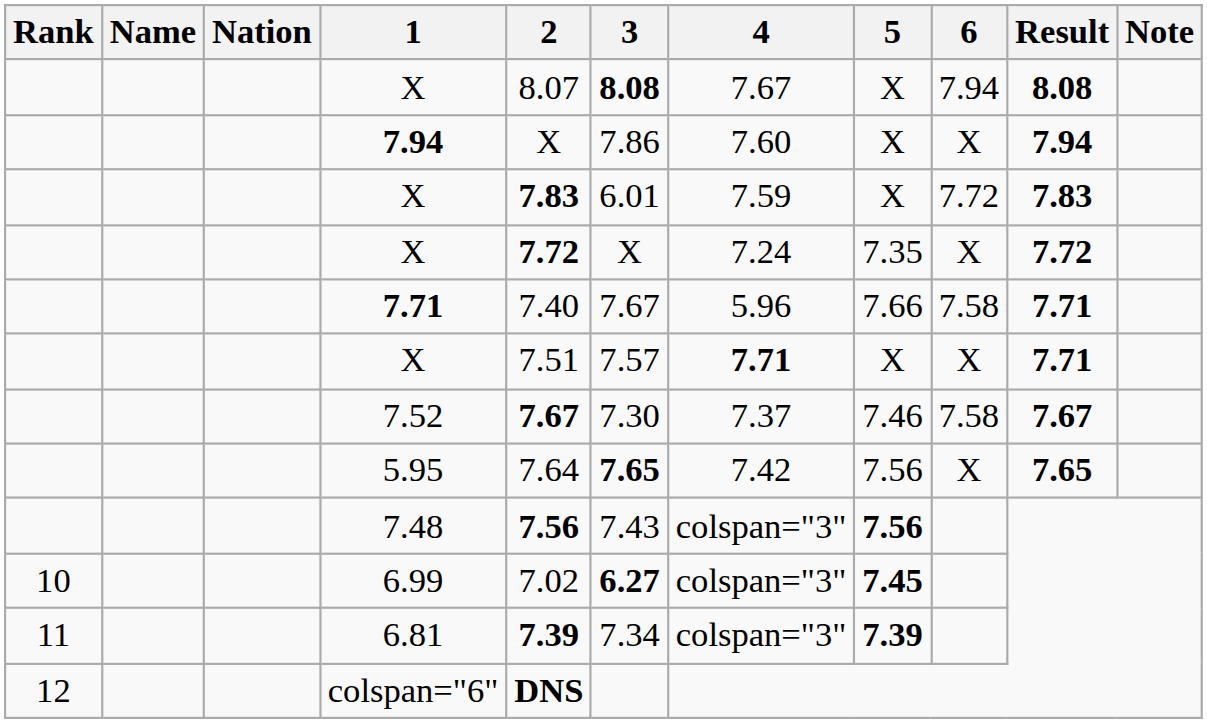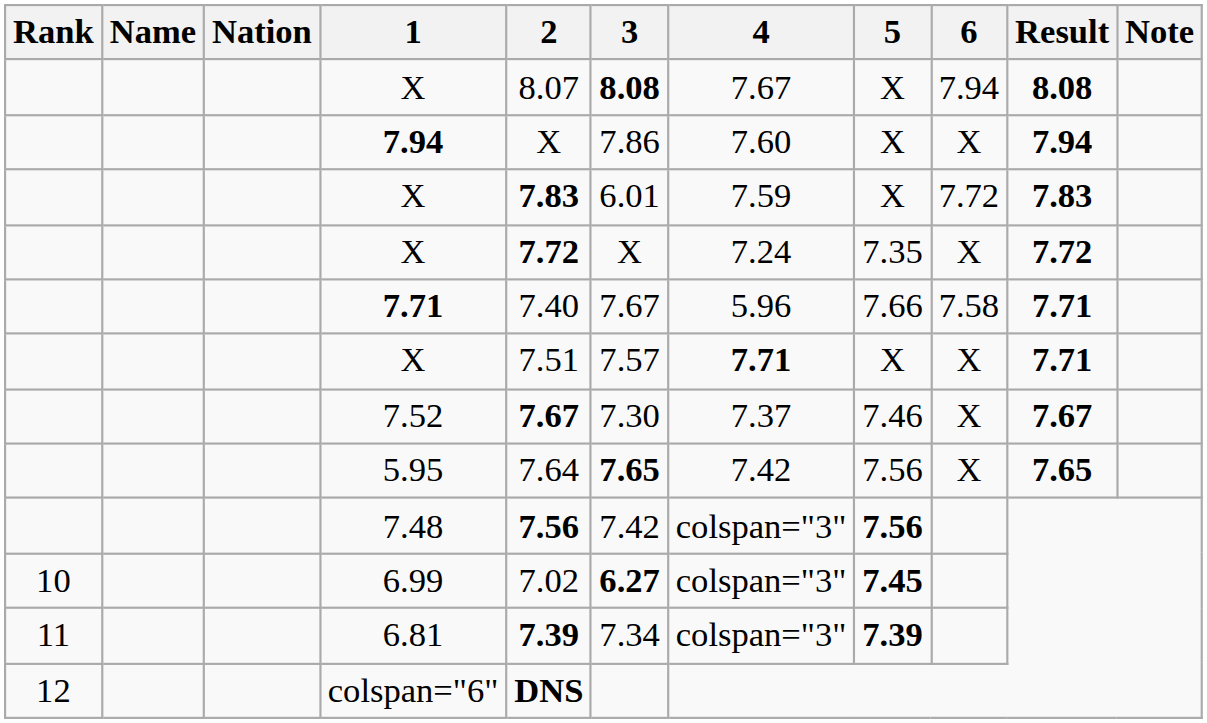7.52 | 6: 7.58 -> X
7.48 | 3: 7.43 -> 7.42
